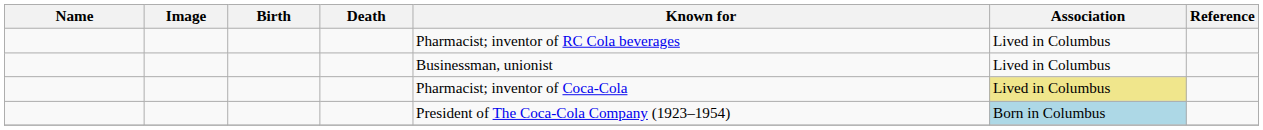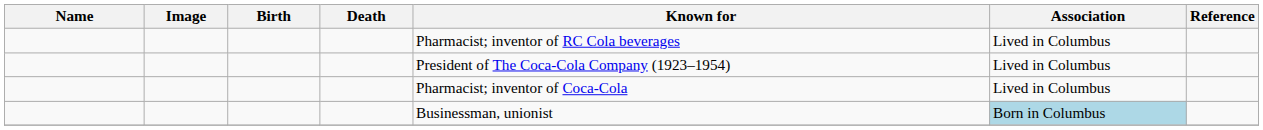row 3 | Known for: Businessman, unionist -> President of The Coca-Cola Company (1923–1954)
row 4 | Association: khaki background -> no background
row 5 | Known for: President of The Coca-Cola Company (1923–1954) -> Businessman, unionist
